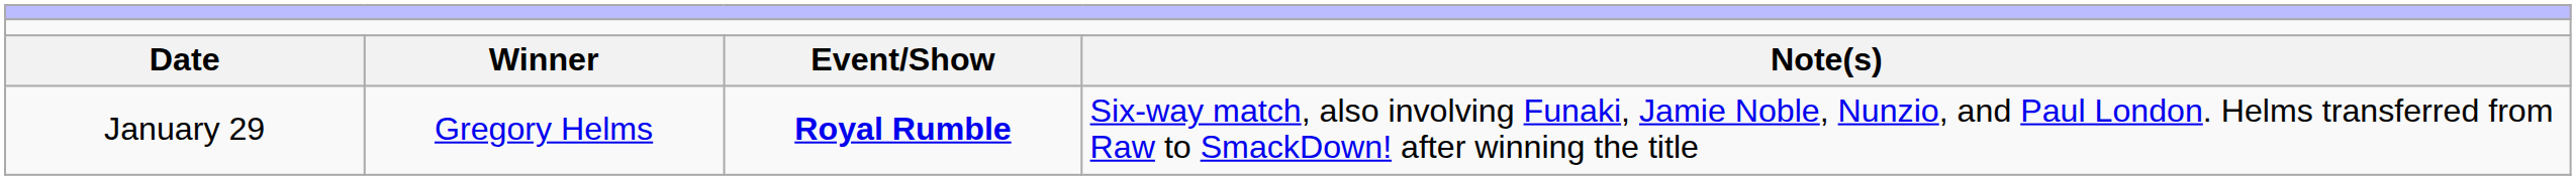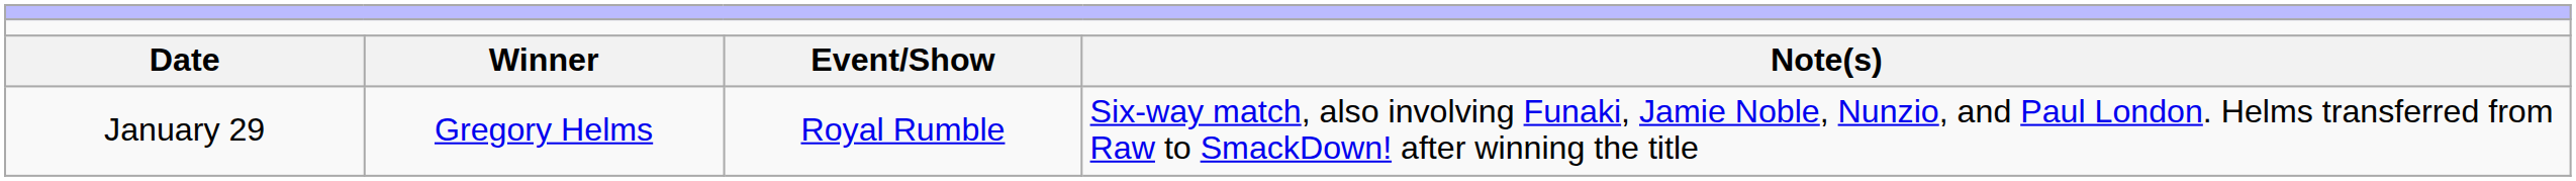January 29 | column 3: bold -> normal
